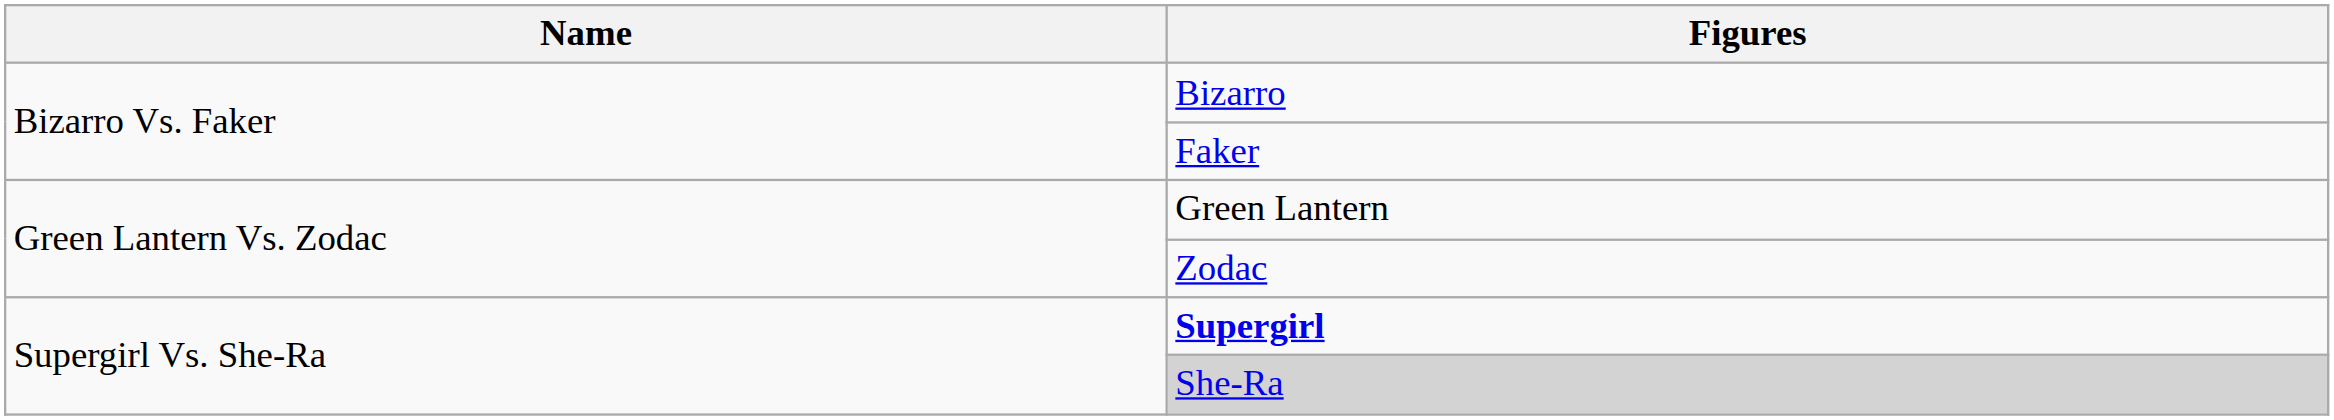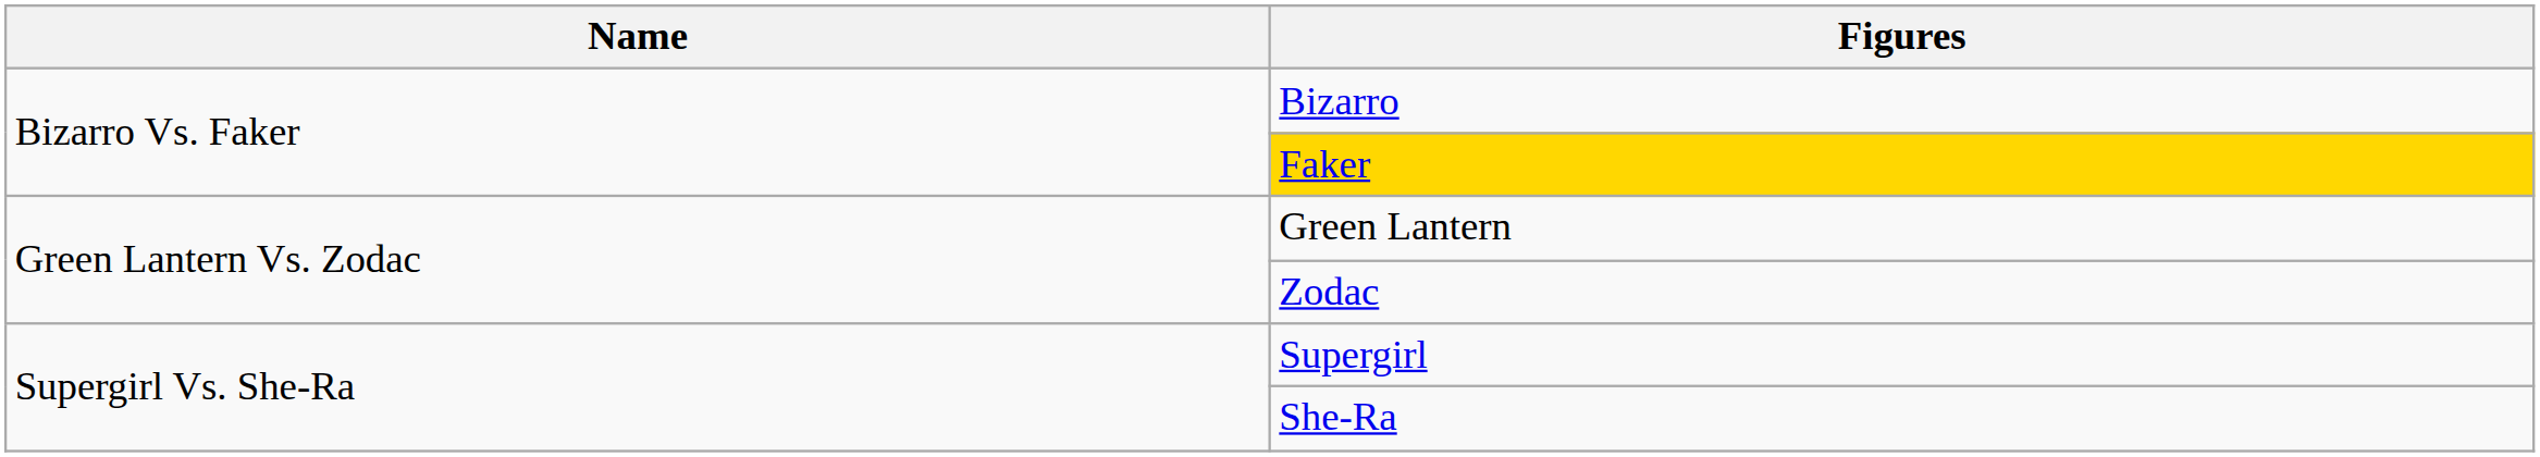Faker | Figures: no background -> gold background
Supergirl | Figures: bold -> normal
She-Ra | Figures: lightgrey background -> no background
